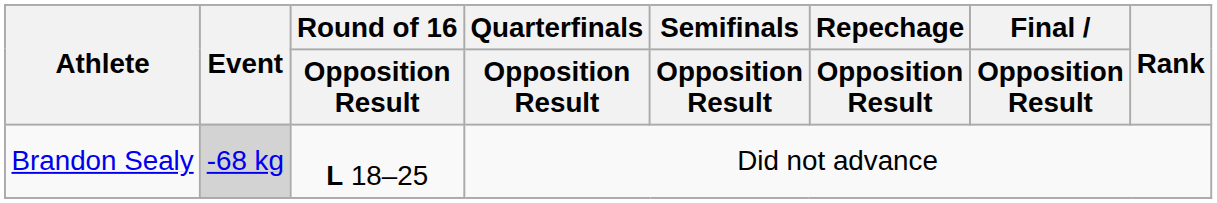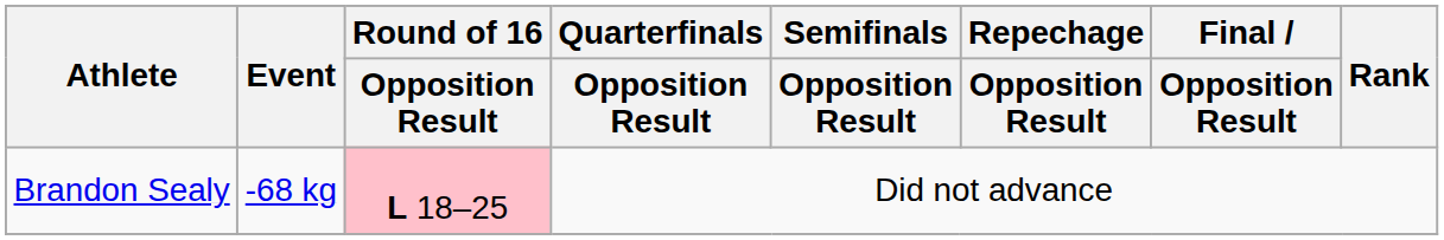Brandon Sealy | Event: lightgrey background -> no background
Brandon Sealy | Round of 16 / Opposition Result: no background -> pink background
